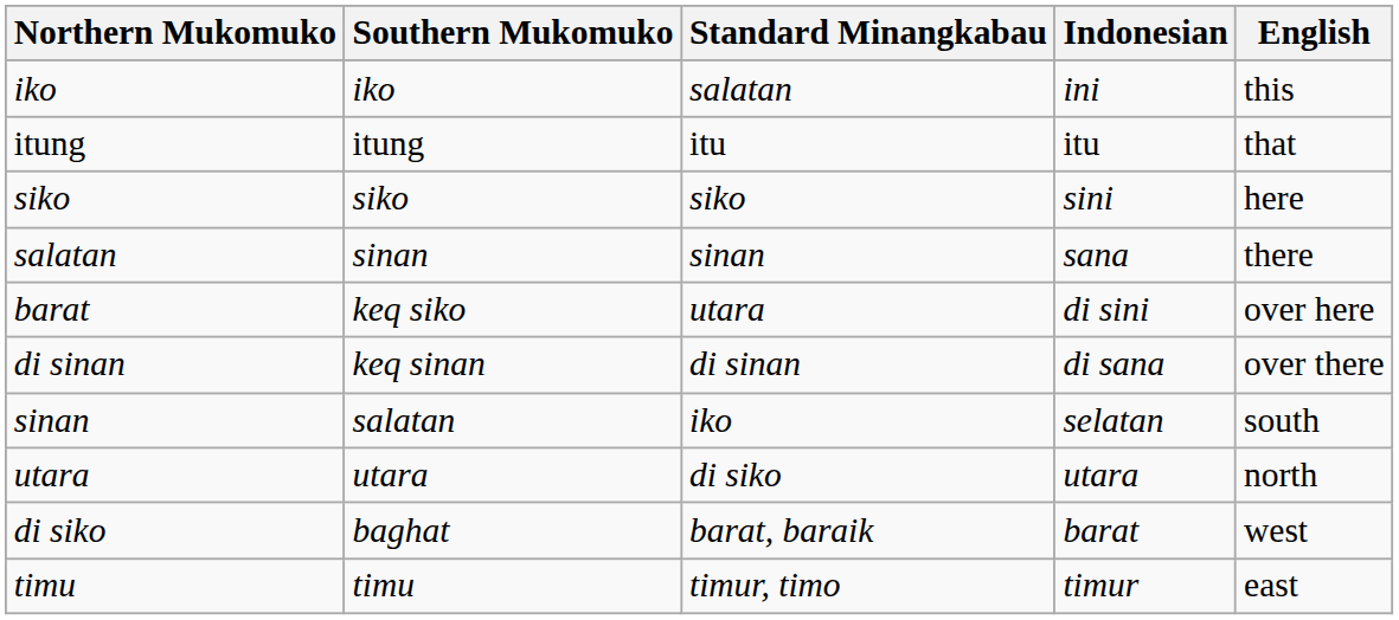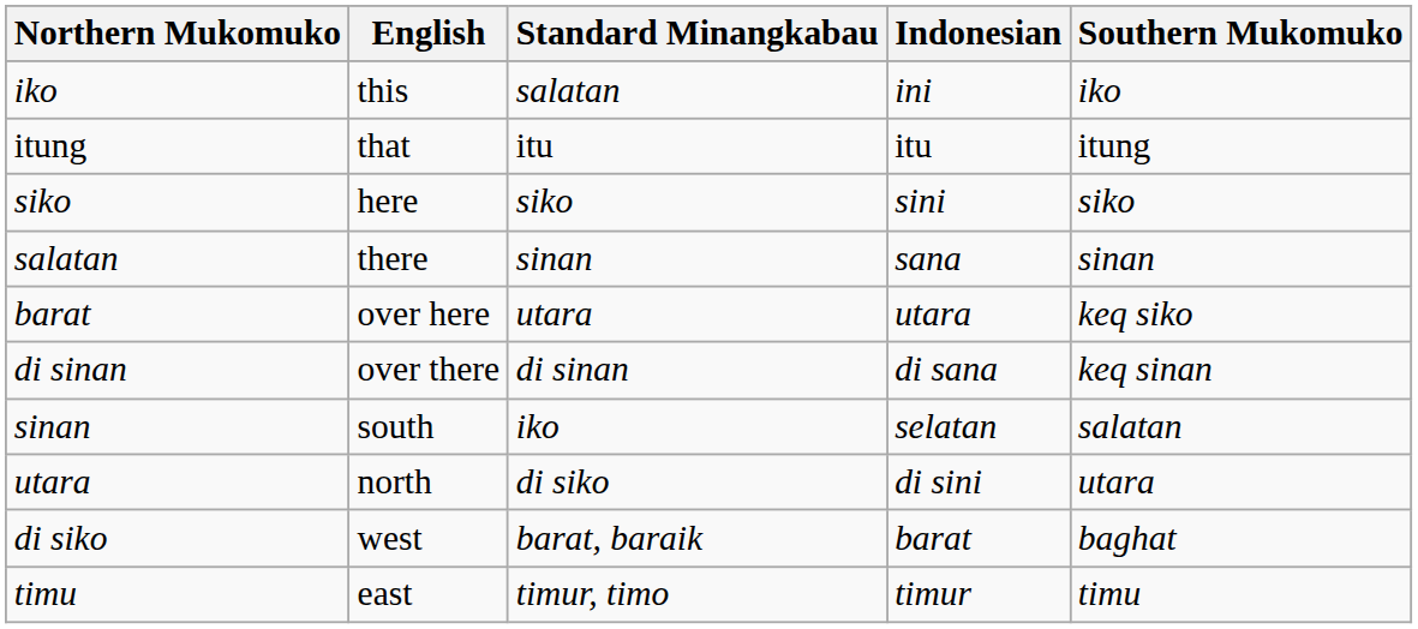columns swapped: Southern Mukomuko <-> English
row 6 | Indonesian: di sini -> utara
row 9 | Indonesian: utara -> di sini
